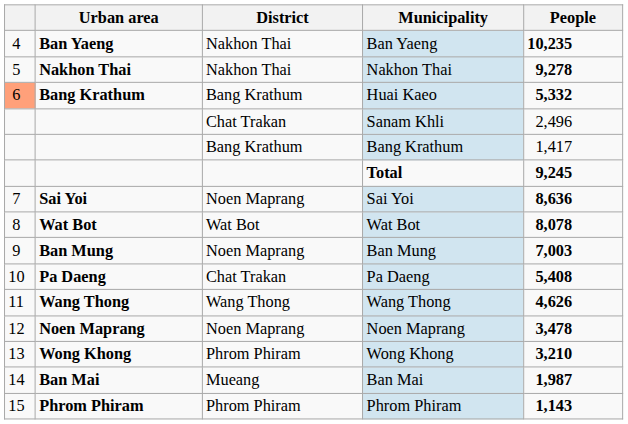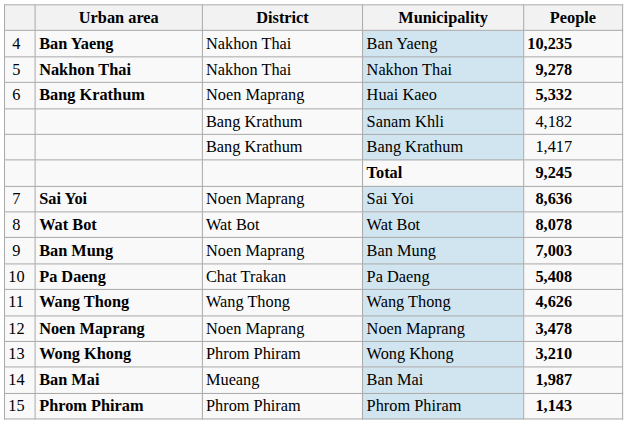Huai Kaeo | column 1: lightsalmon background -> no background
Huai Kaeo | District: Bang Krathum -> Noen Maprang
Sanam Khli | District: Chat Trakan -> Bang Krathum
Sanam Khli | People: 2,496 -> 4,182
